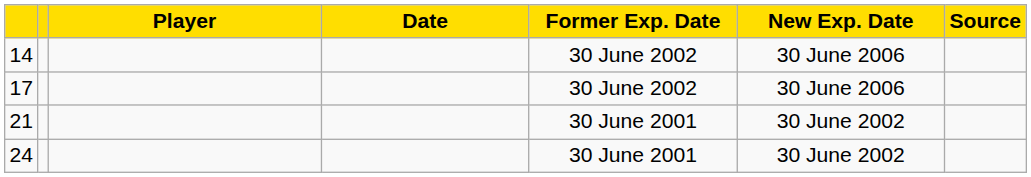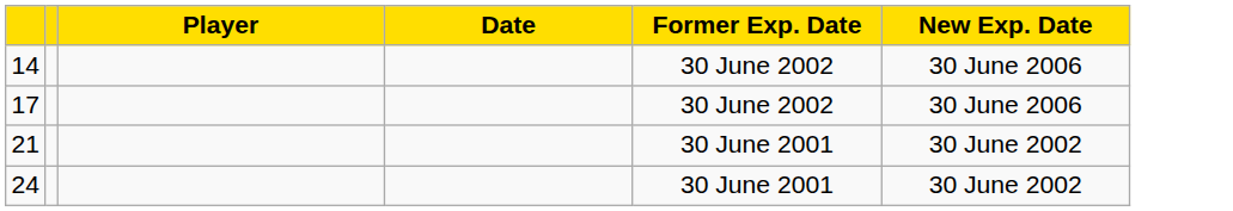- column: Source
